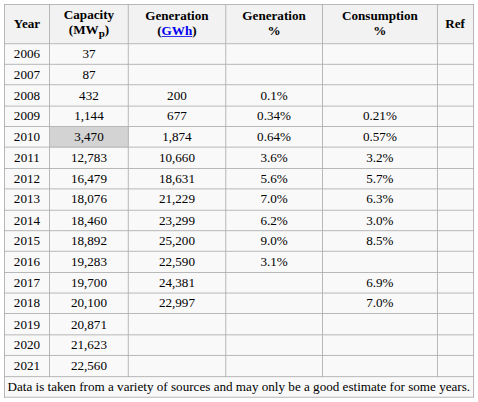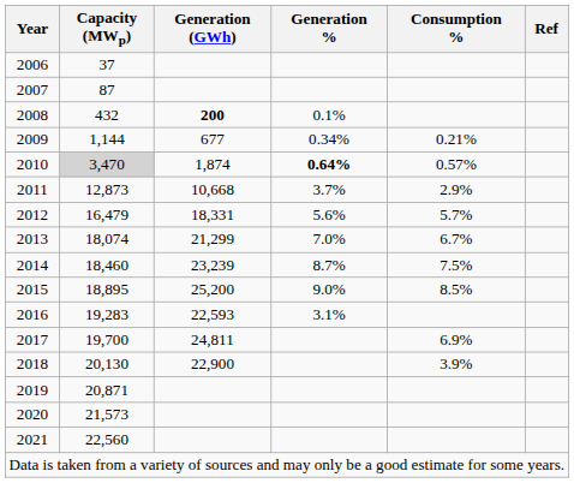2008 | Generation (GWh): normal -> bold
2010 | Generation %: normal -> bold
2011 | Capacity (MWp): 12,783 -> 12,873
2011 | Generation (GWh): 10,660 -> 10,668
2011 | Generation %: 3.6% -> 3.7%
2011 | Consumption %: 3.2% -> 2.9%
2012 | Generation (GWh): 18,631 -> 18,331
2013 | Capacity (MWp): 18,076 -> 18,074
2013 | Generation (GWh): 21,229 -> 21,299
2013 | Consumption %: 6.3% -> 6.7%
2014 | Generation (GWh): 23,299 -> 23,239
2014 | Generation %: 6.2% -> 8.7%
2014 | Consumption %: 3.0% -> 7.5%
2015 | Capacity (MWp): 18,892 -> 18,895
2016 | Generation (GWh): 22,590 -> 22,593
2017 | Generation (GWh): 24,381 -> 24,811
2018 | Capacity (MWp): 20,100 -> 20,130
2018 | Generation (GWh): 22,997 -> 22,900
2018 | Consumption %: 7.0% -> 3.9%
2020 | Capacity (MWp): 21,623 -> 21,573
